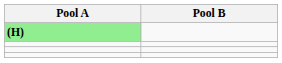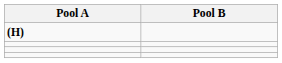row 2 | Pool A: lightgreen background -> no background
